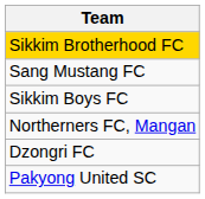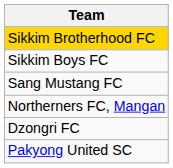row 3 | column 1: Sang Mustang FC -> Sikkim Boys FC
row 4 | column 1: Sikkim Boys FC -> Sang Mustang FC
